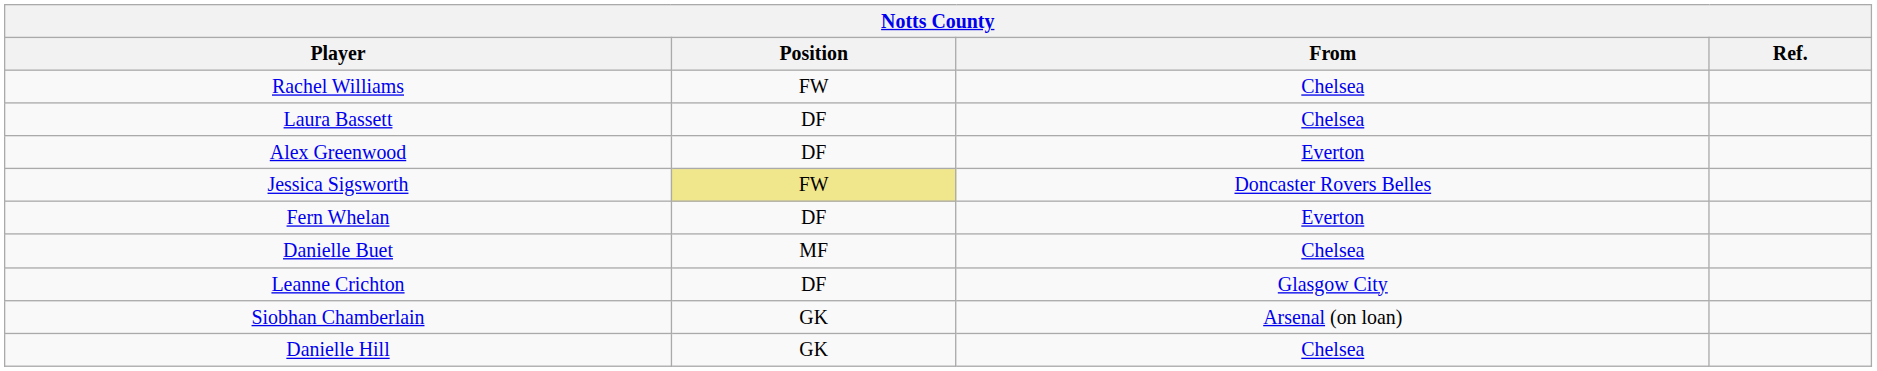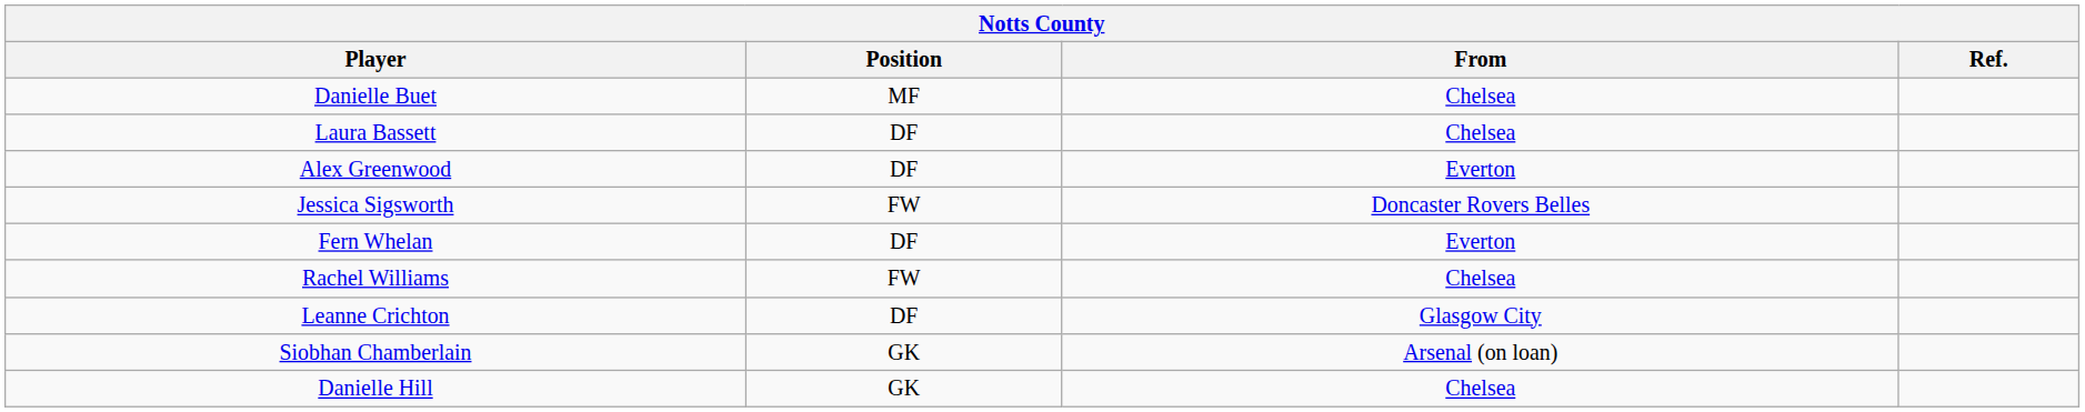rows swapped: Rachel Williams <-> Danielle Buet
Jessica Sigsworth | Position: khaki background -> no background
